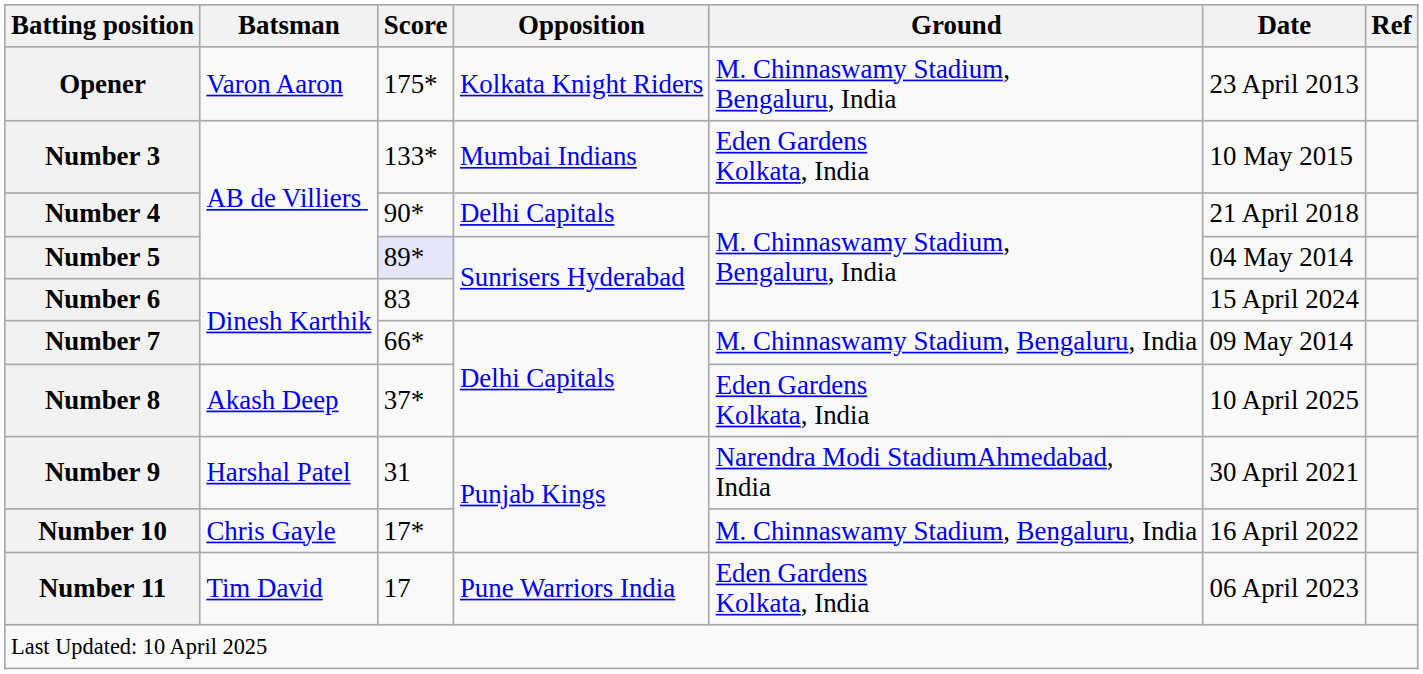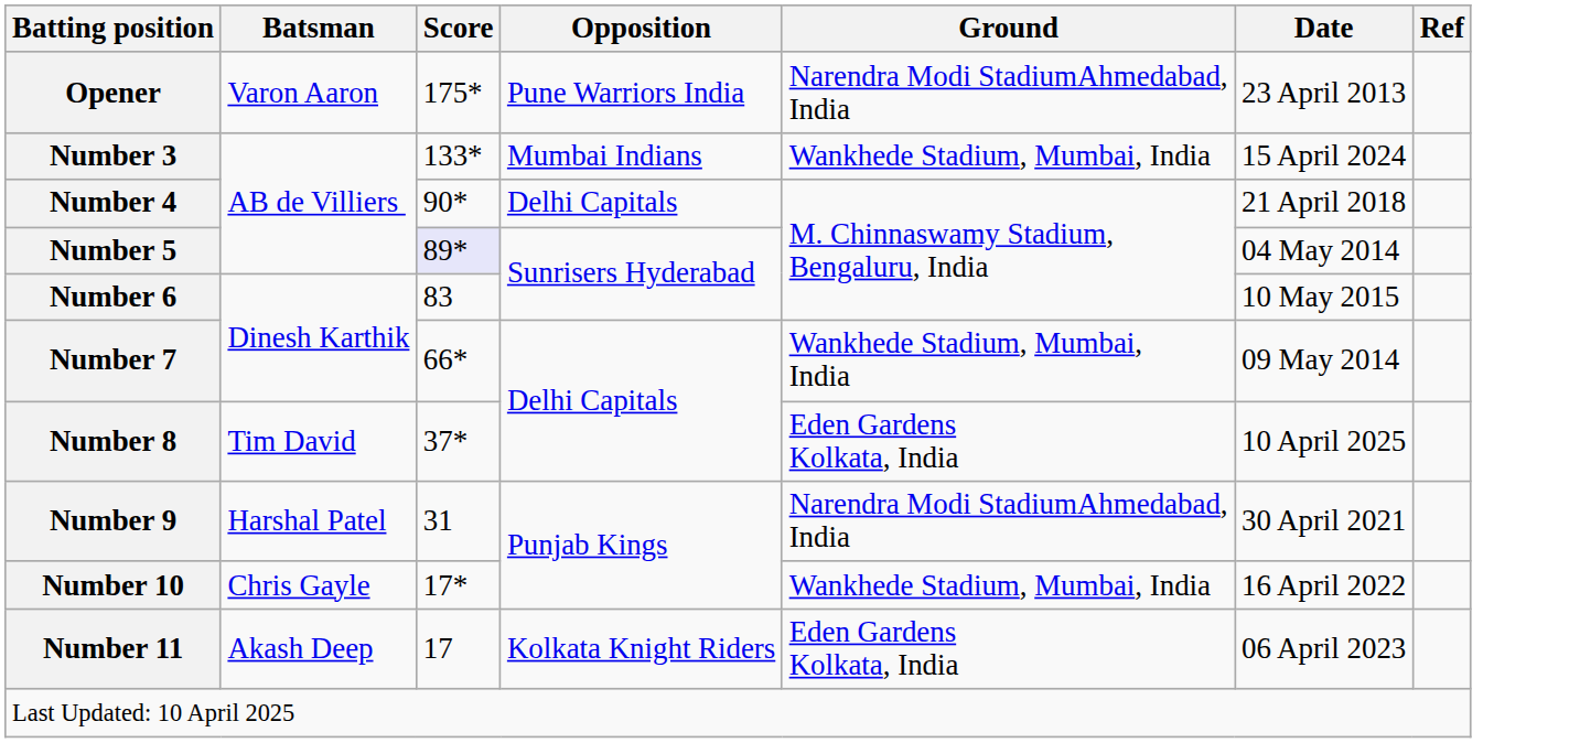Opener | Opposition: Kolkata Knight Riders -> Pune Warriors India
Opener | Ground: M. Chinnaswamy Stadium, Bengaluru, India -> Narendra Modi StadiumAhmedabad, India
Number 3 | Ground: Eden Gardens Kolkata, India -> Wankhede Stadium, Mumbai, India
Number 3 | Date: 10 May 2015 -> 15 April 2024
Number 6 | Date: 15 April 2024 -> 10 May 2015
Number 7 | Ground: M. Chinnaswamy Stadium, Bengaluru, India -> Wankhede Stadium, Mumbai, India
Number 8 | Batsman: Akash Deep -> Tim David
Number 10 | Ground: M. Chinnaswamy Stadium, Bengaluru, India -> Wankhede Stadium, Mumbai, India
Number 11 | Batsman: Tim David -> Akash Deep
Number 11 | Opposition: Pune Warriors India -> Kolkata Knight Riders
